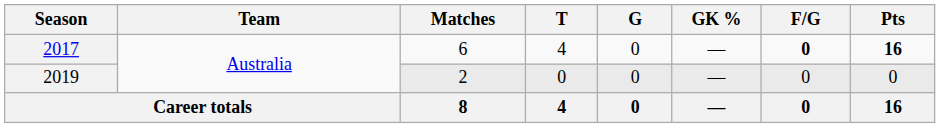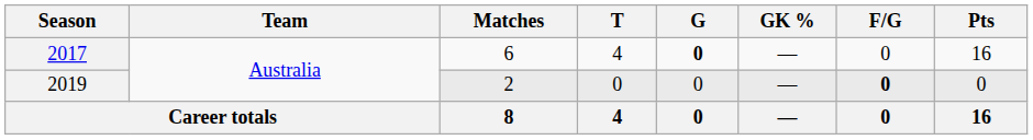2017 | G: normal -> bold
2017 | F/G: bold -> normal
2017 | Pts: bold -> normal
2019 | F/G: normal -> bold
